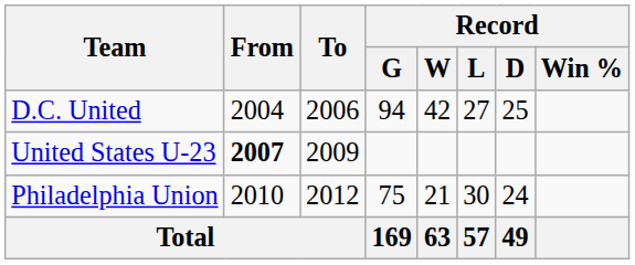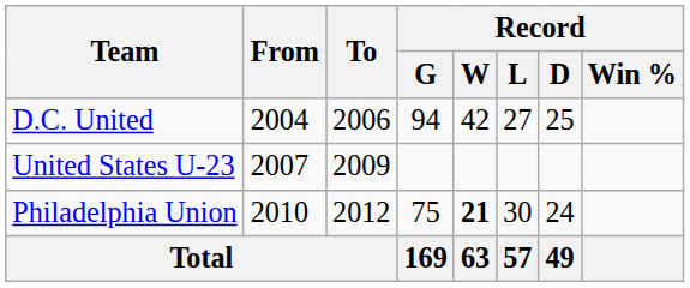United States U-23 | From: bold -> normal
Philadelphia Union | Record / W: normal -> bold
